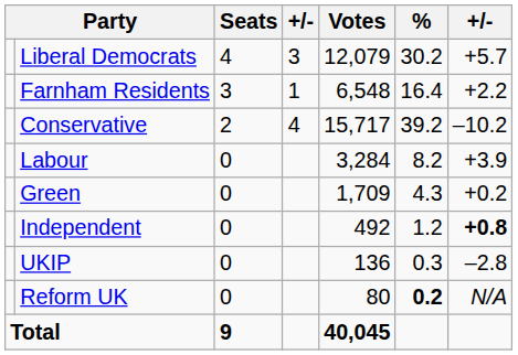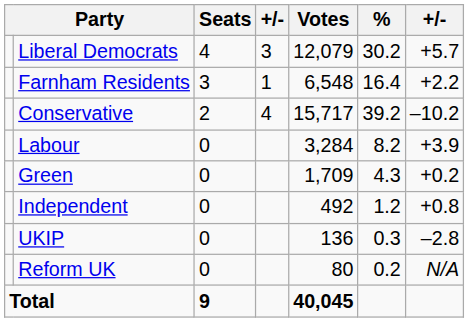Independent | column 7: bold -> normal
Reform UK | %: bold -> normal
